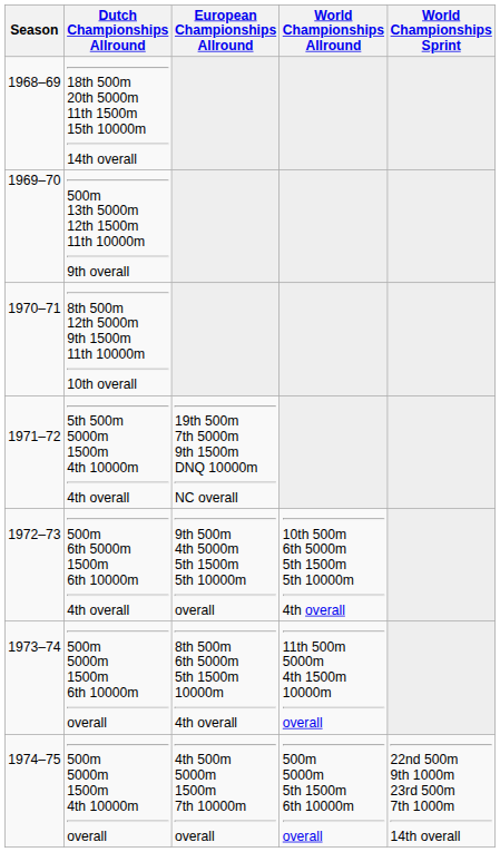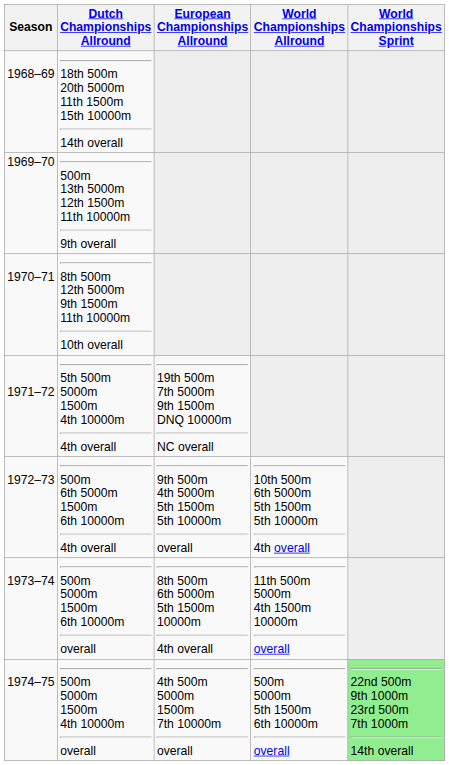row 8 | World Championships Sprint: no background -> lightgreen background
